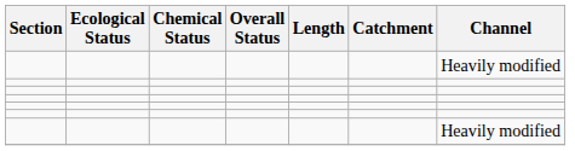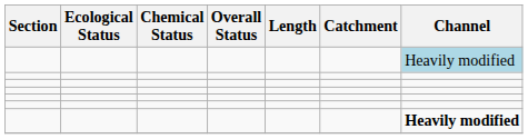row 2 | Channel: no background -> lightblue background
row 8 | Channel: normal -> bold
